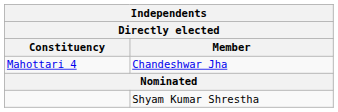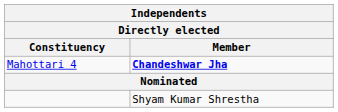Mahottari 4 | Member: normal -> bold
